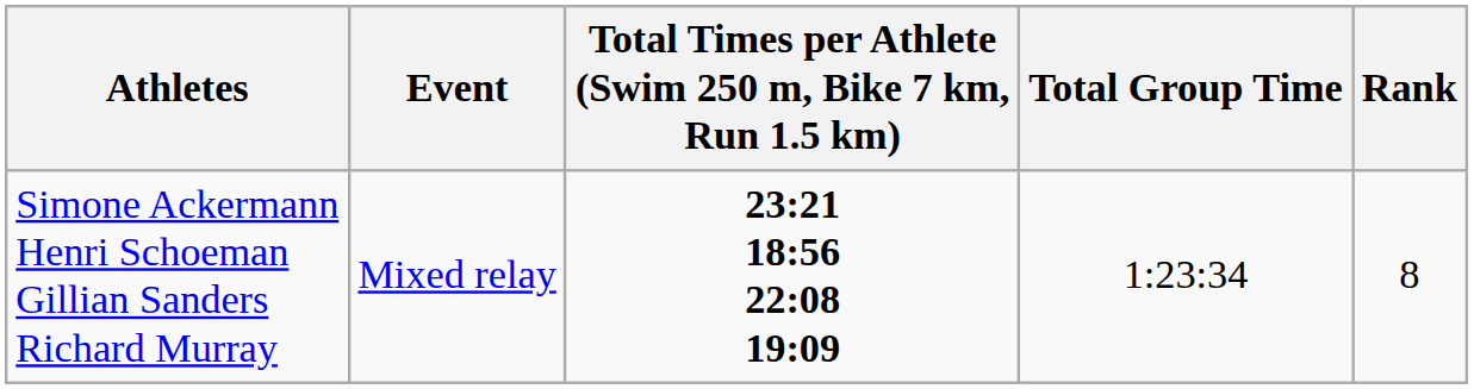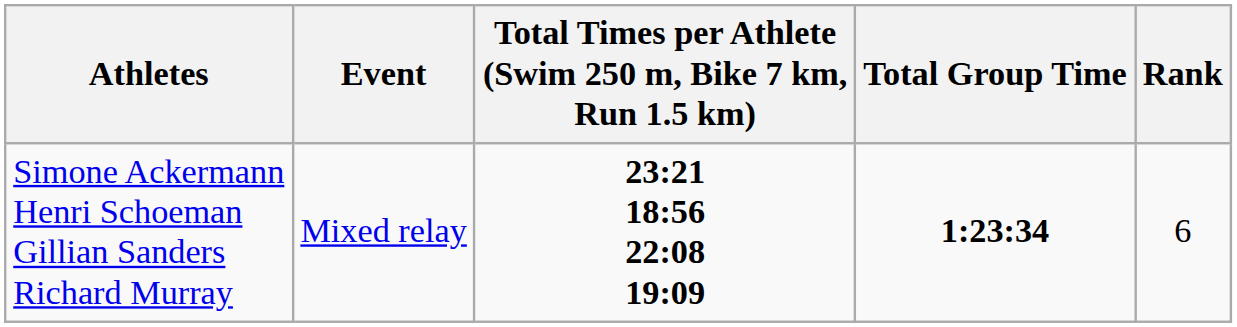row 2 | Total Group Time: normal -> bold
row 2 | Rank: 8 -> 6
